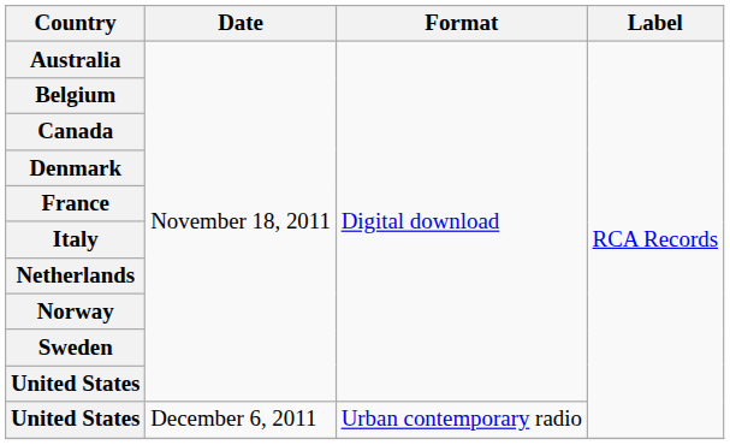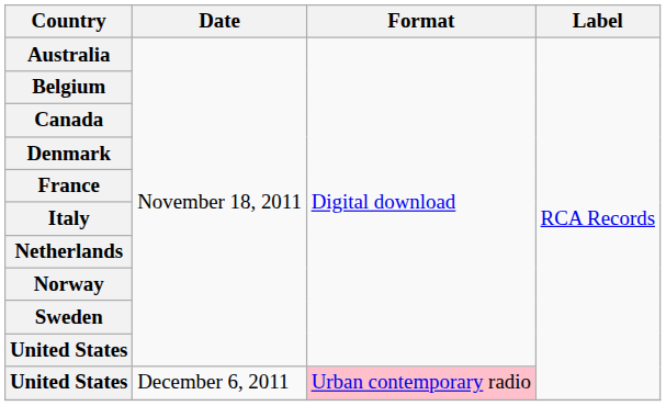United States / December 6, 2011 | Format: no background -> pink background
